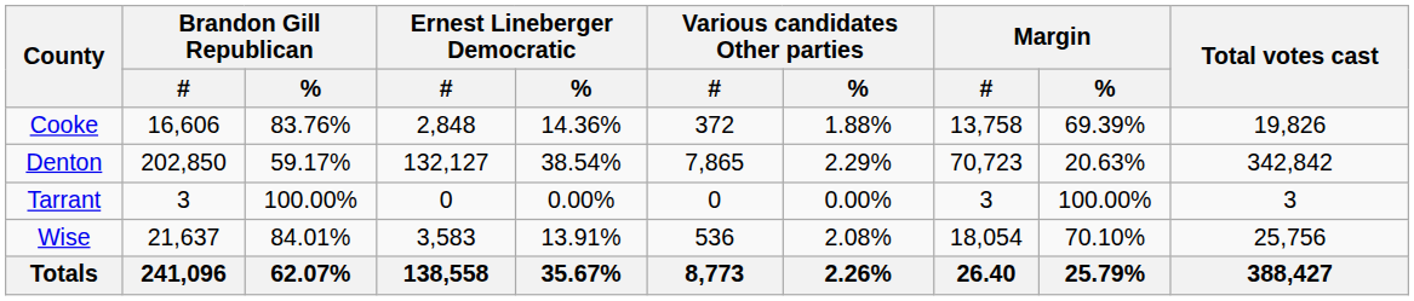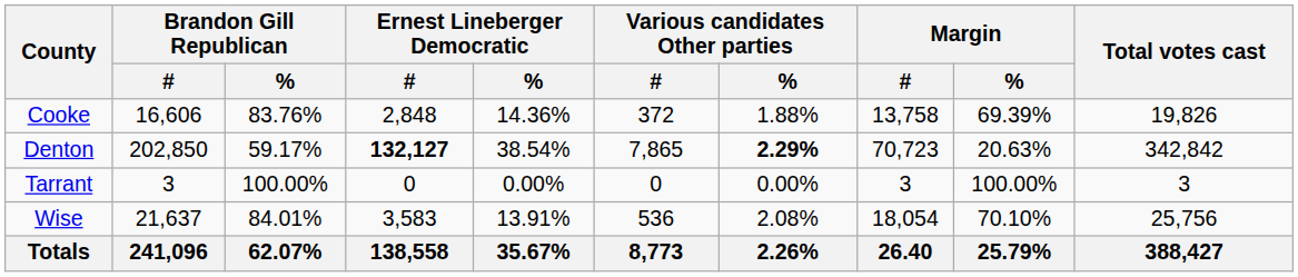Denton | Ernest Lineberger Democratic / #: normal -> bold
Denton | Various candidates Other parties / %: normal -> bold
